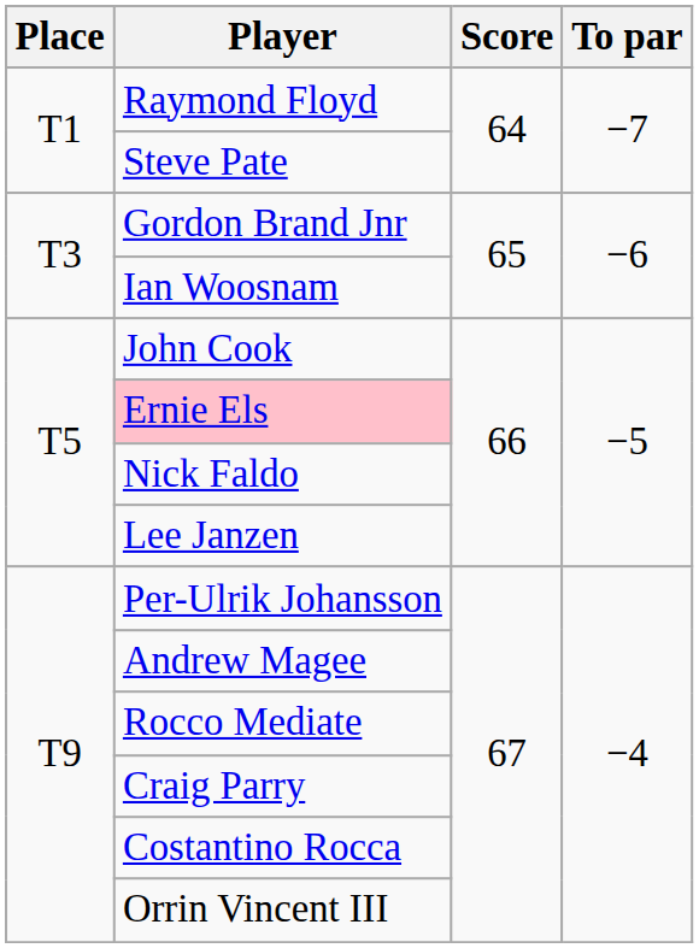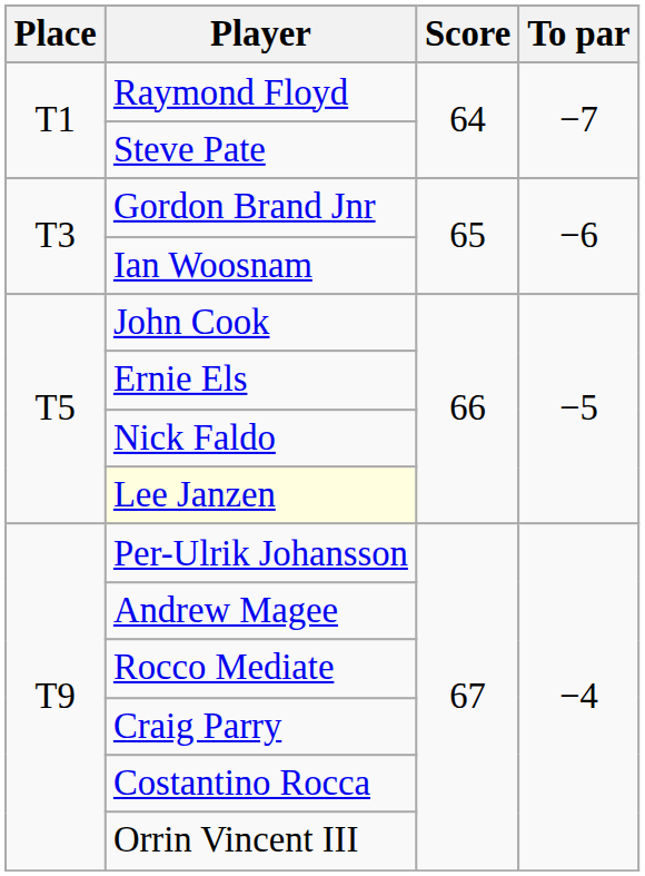Ernie Els | Player: pink background -> no background
Lee Janzen | Player: no background -> lightyellow background
